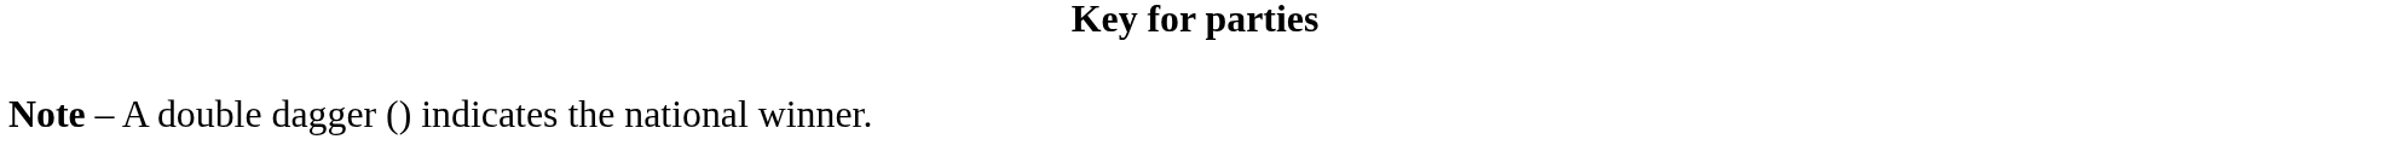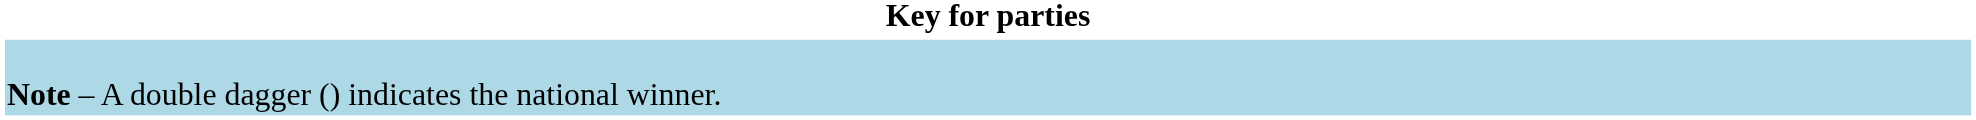row 2 | column 1: no background -> lightblue background
